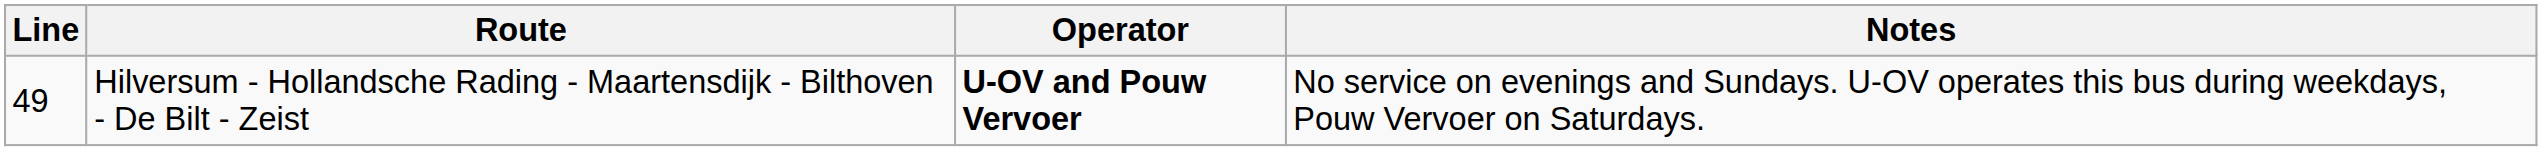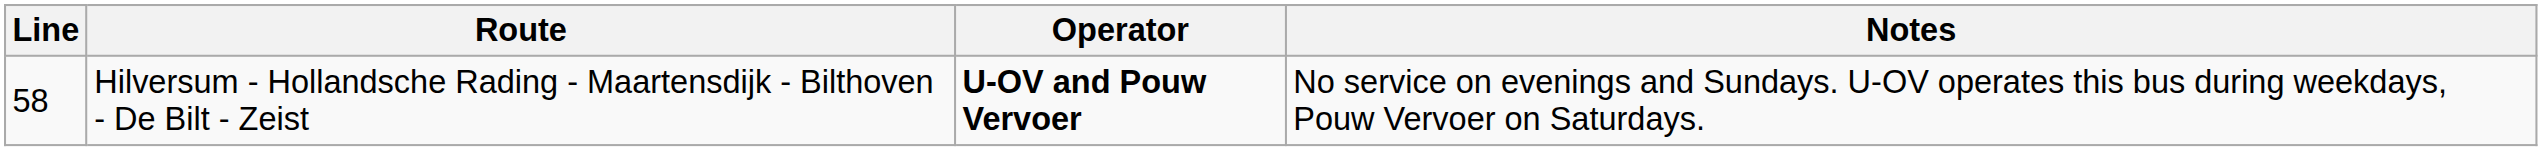row 2 | Line: 49 -> 58
